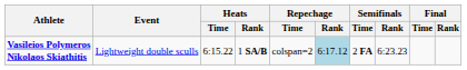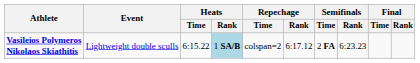Vasileios Polymeros Nikolaos Skiathitis | Heats / Rank: no background -> lightblue background
Vasileios Polymeros Nikolaos Skiathitis | Repechage / Rank: lightblue background -> no background
